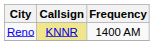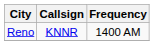Reno | Callsign: khaki background -> no background
